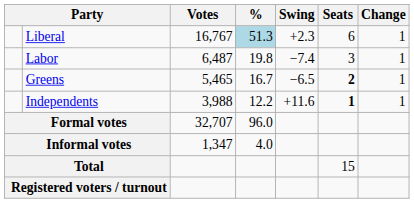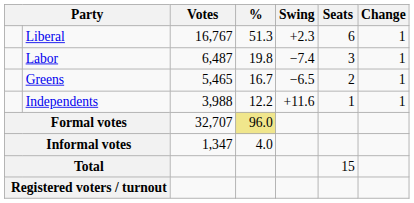Liberal | %: lightblue background -> no background
Greens | Seats: bold -> normal
Independents | Seats: bold -> normal
Formal votes | %: no background -> khaki background
